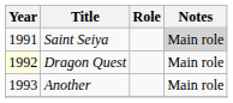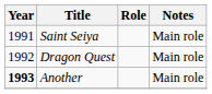Saint Seiya | Notes: lightgrey background -> no background
Dragon Quest | Year: lightyellow background -> no background
Another | Year: normal -> bold
